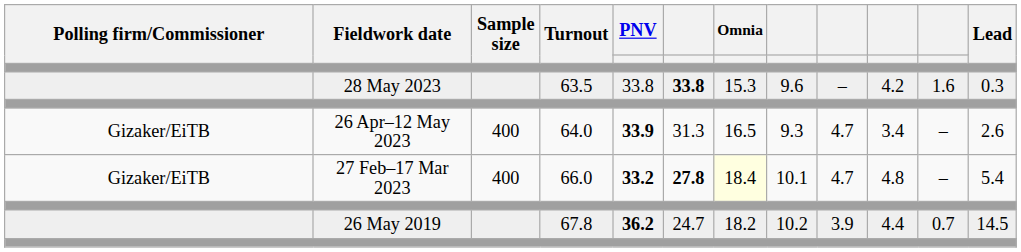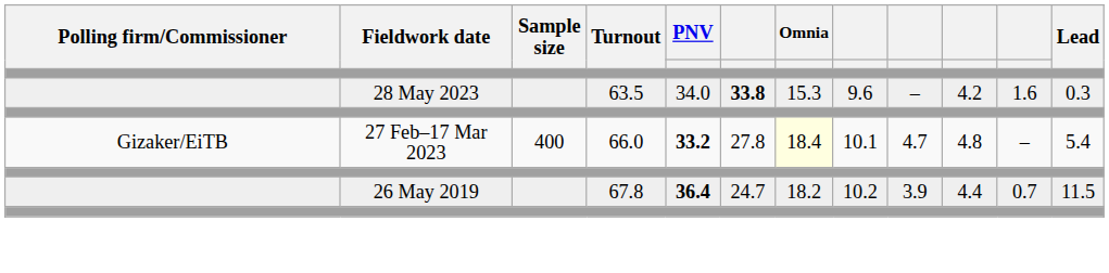28 May 2023 | PNV: 33.8 -> 34.0
- row: Gizaker/EiTB | 26 Apr–12 May 2023 | 400 | 64.0 | 33.9 | 31.3 | 16.5 | 9.3 | 4.7 | 3.4 | – | 2.6
27 Feb–17 Mar 2023 | column 6: bold -> normal
26 May 2019 | PNV: 36.2 -> 36.4
26 May 2019 | Lead: 14.5 -> 11.5
